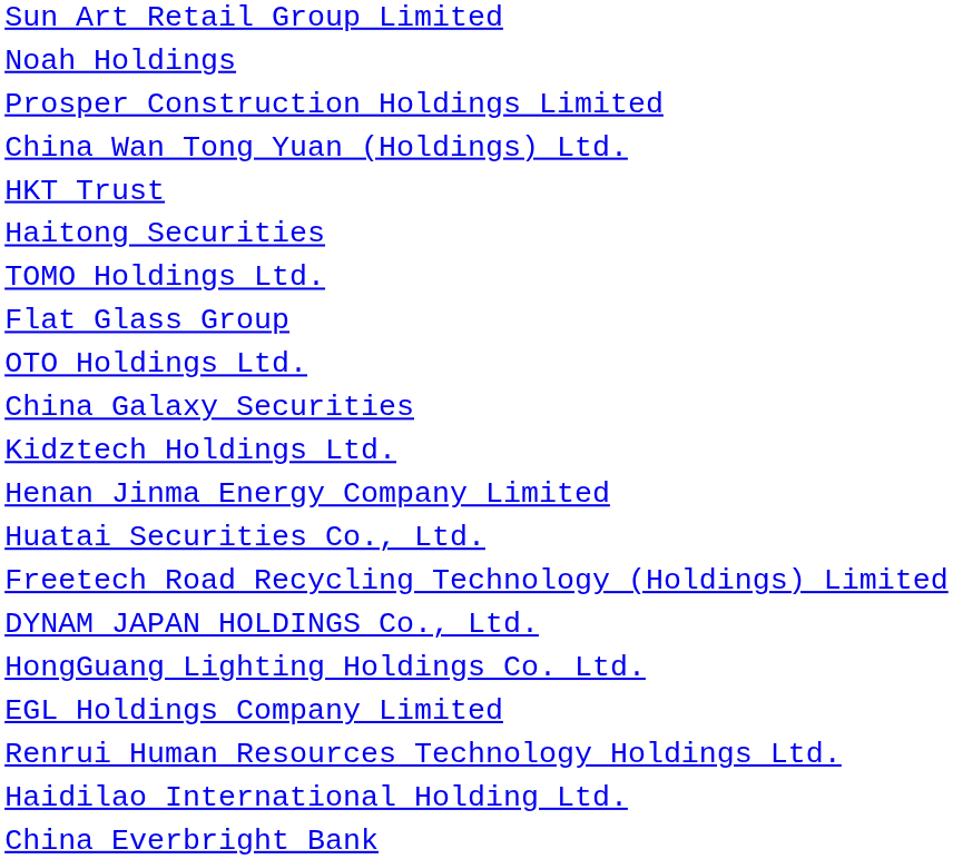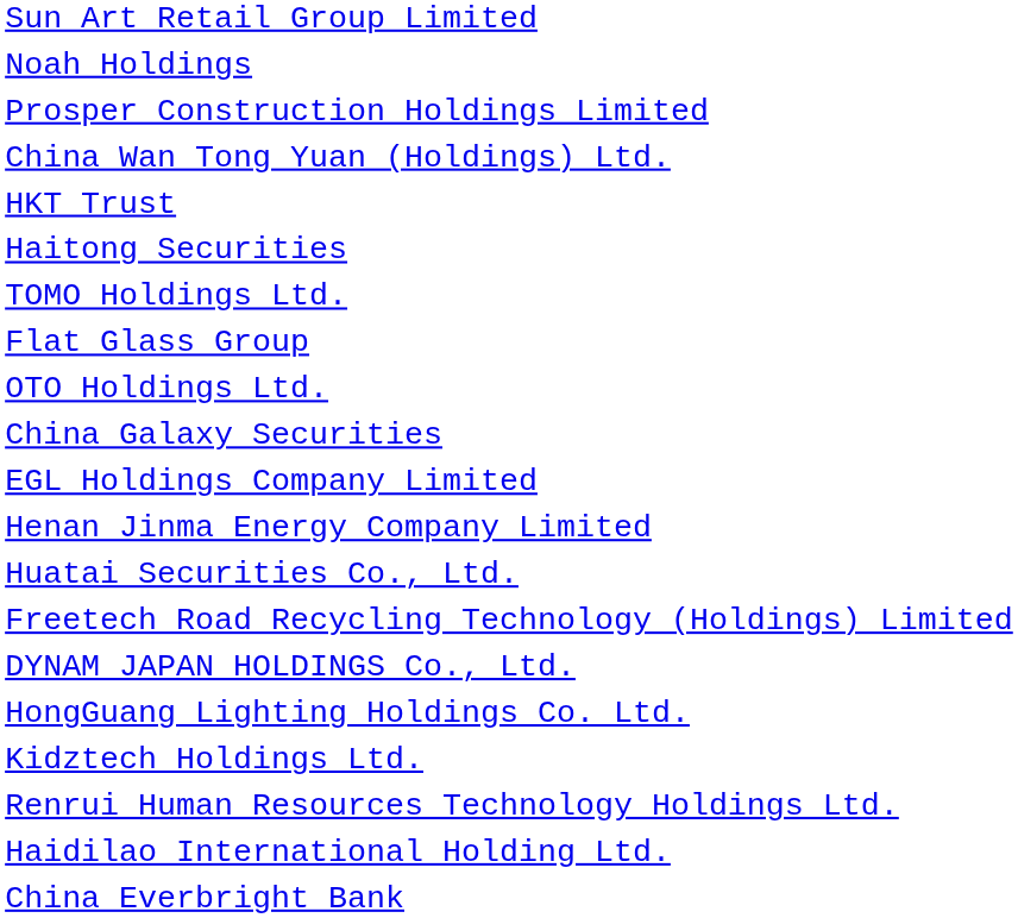row 11 | column 1: Kidztech Holdings Ltd. -> EGL Holdings Company Limited
row 17 | column 1: EGL Holdings Company Limited -> Kidztech Holdings Ltd.
